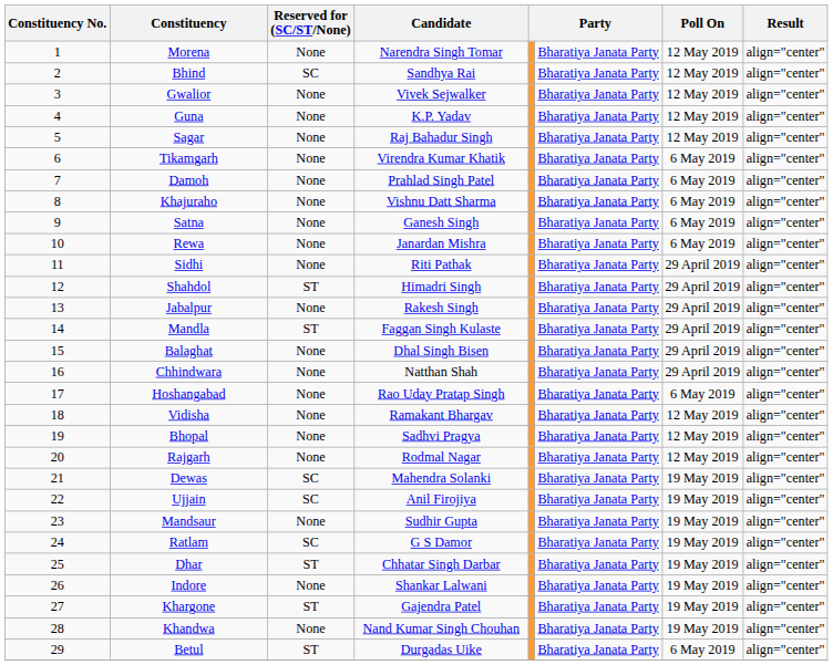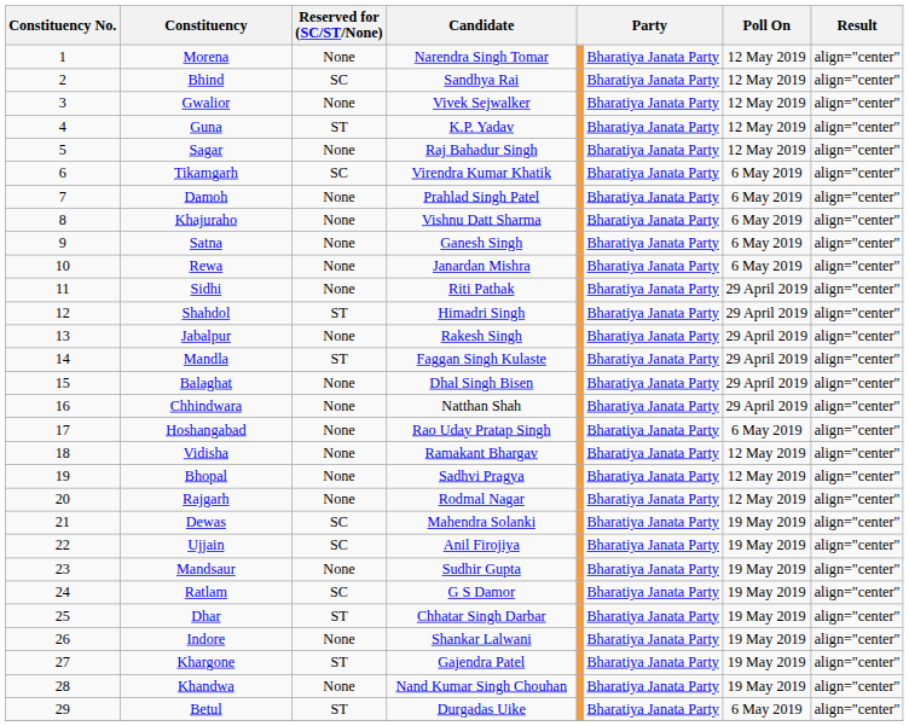Guna | Reserved for (SC/ST/None): None -> ST
Tikamgarh | Reserved for (SC/ST/None): None -> SC
